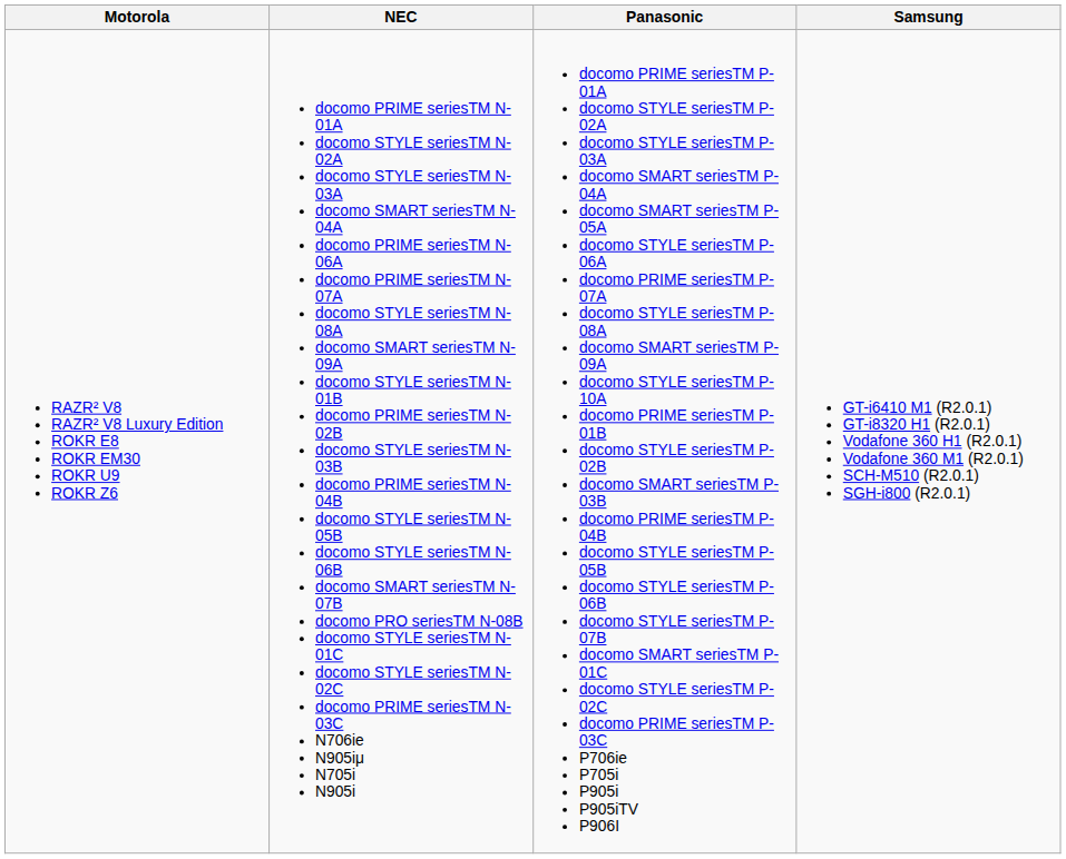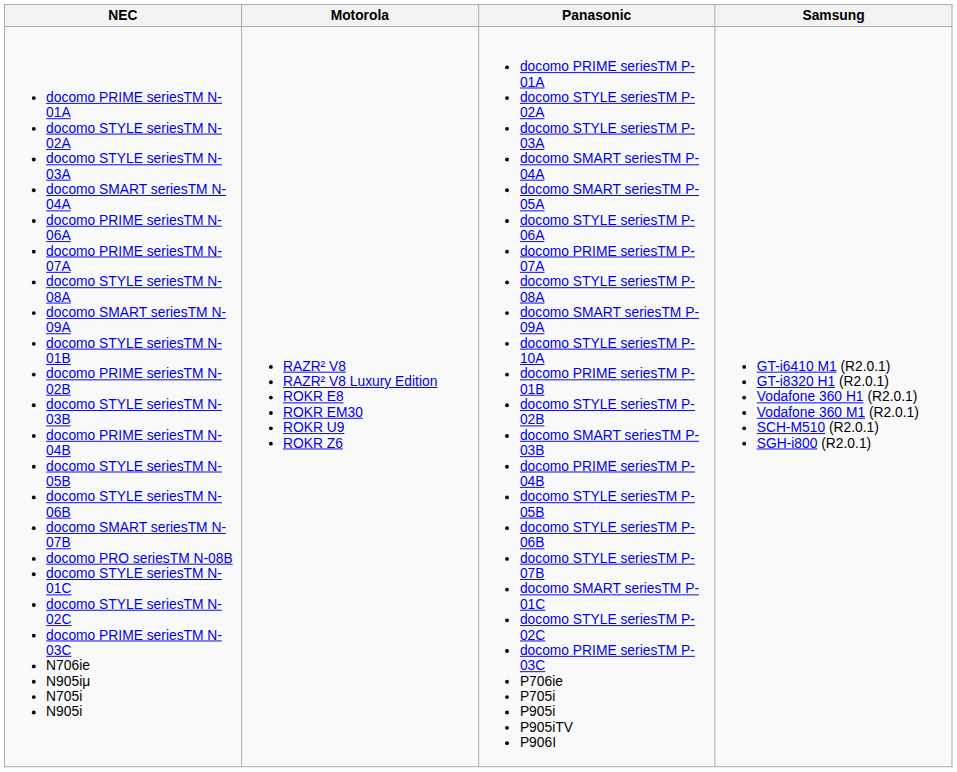columns swapped: Motorola <-> NEC
